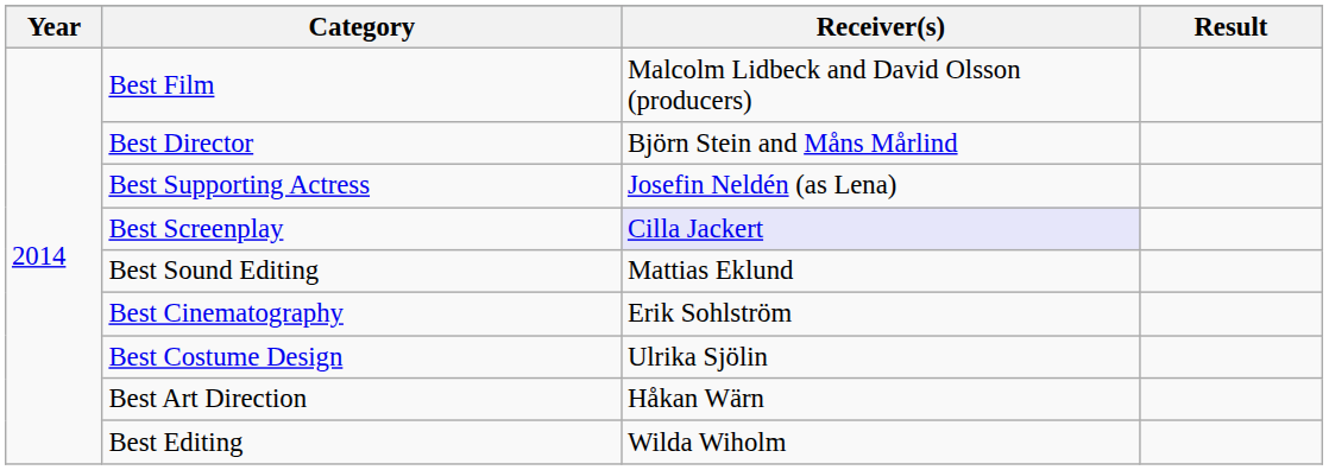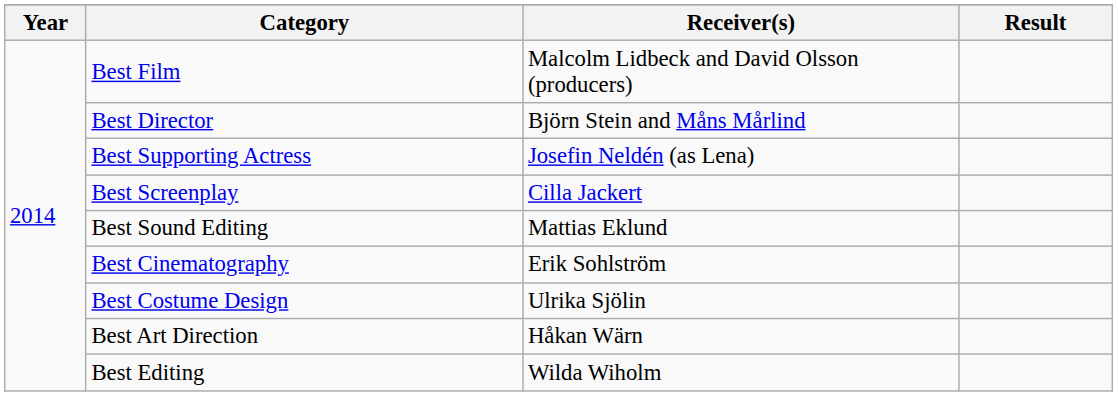Best Screenplay | Receiver(s): lavender background -> no background
